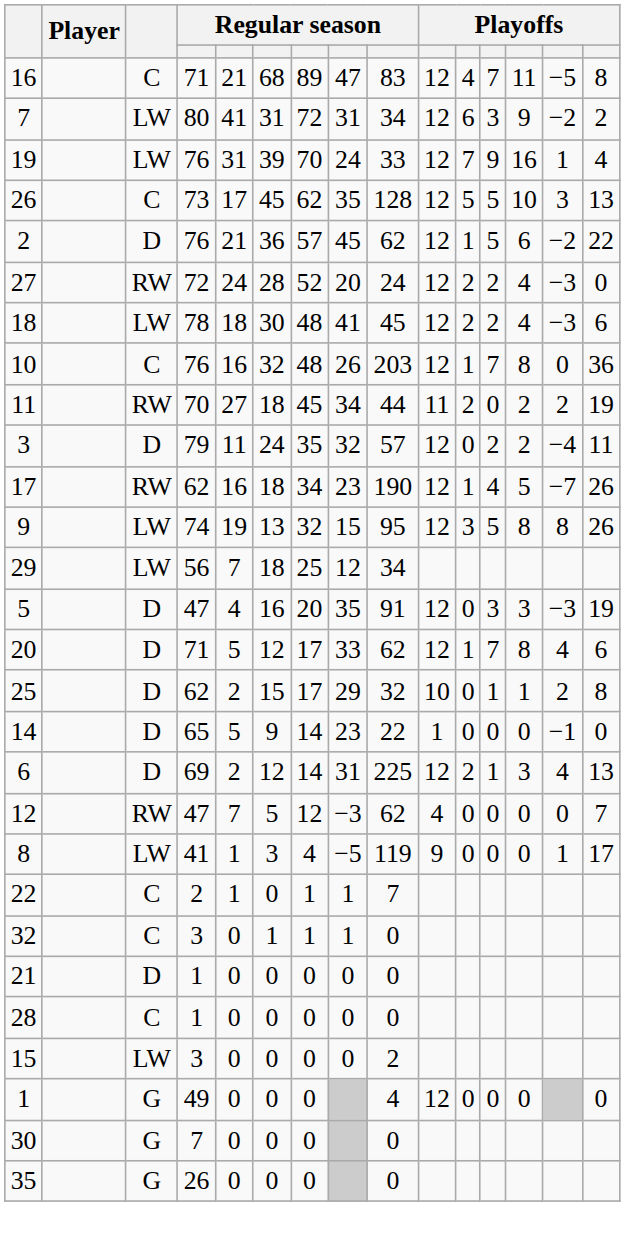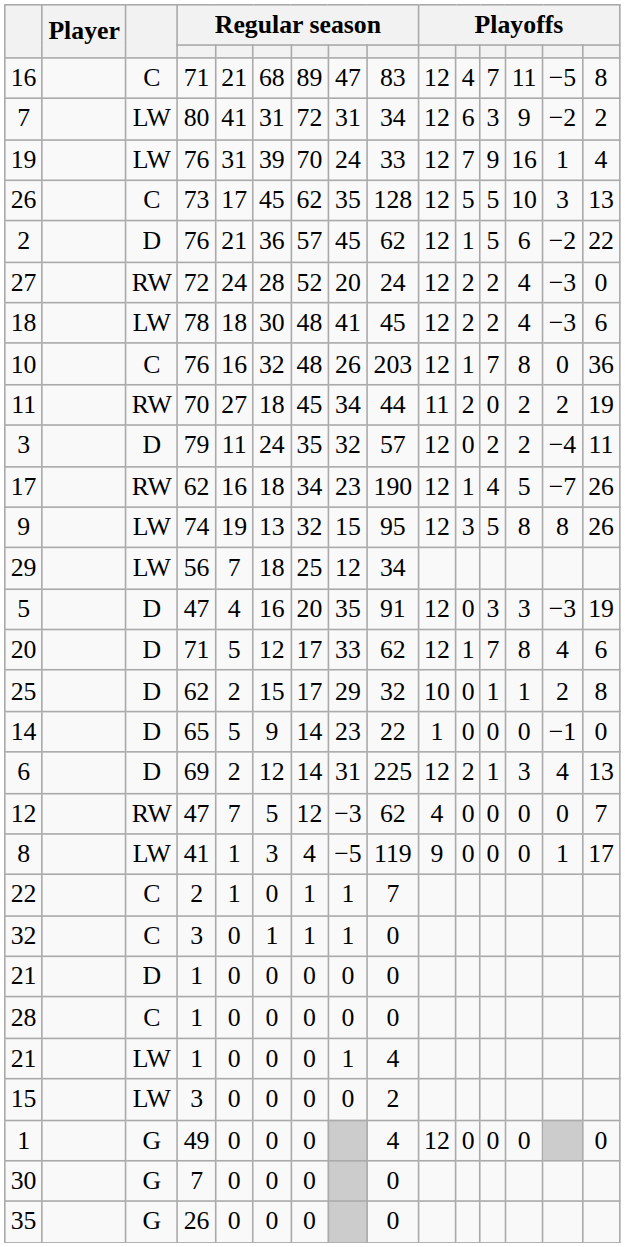+ row: 21 | LW | 1 | 0 | 0 | 0 | 1 | 4
